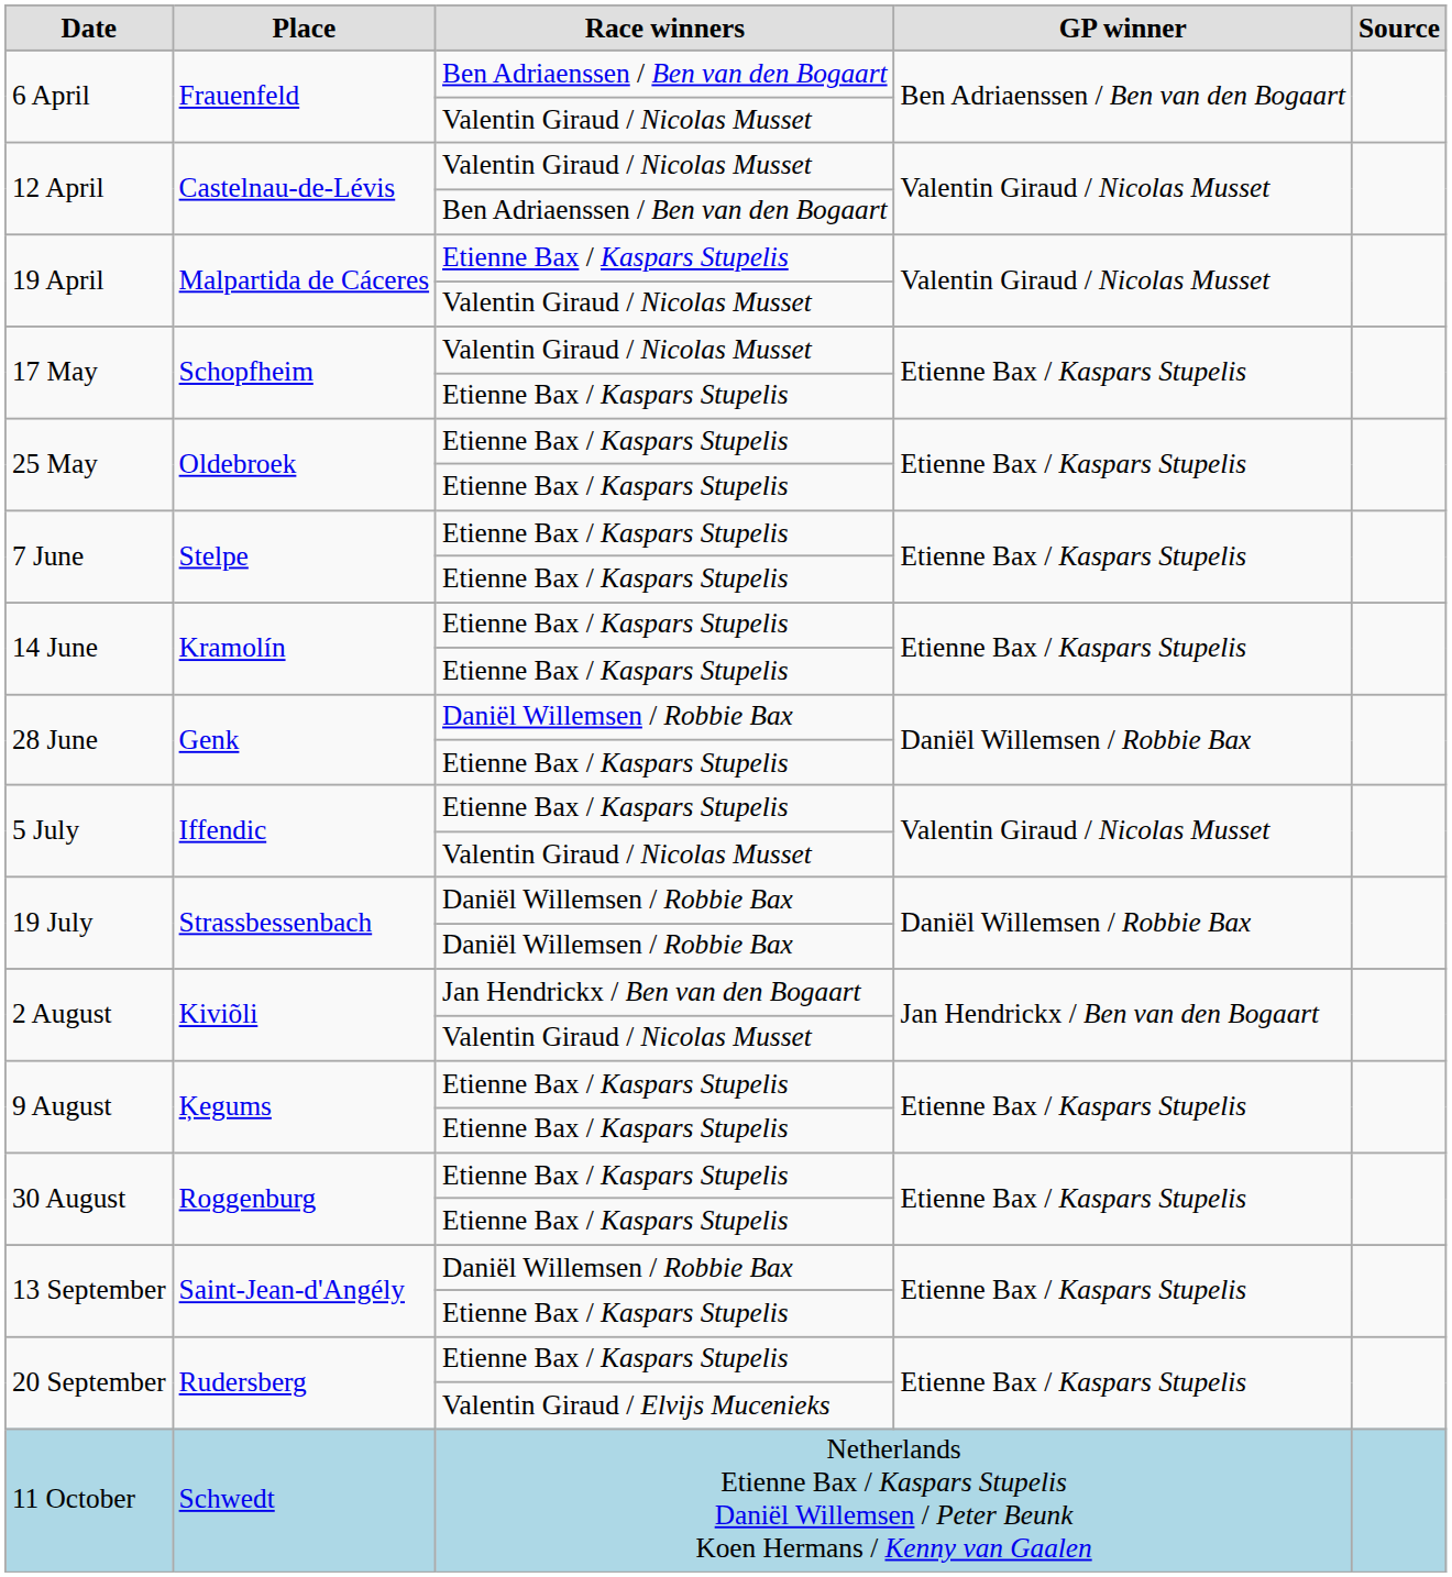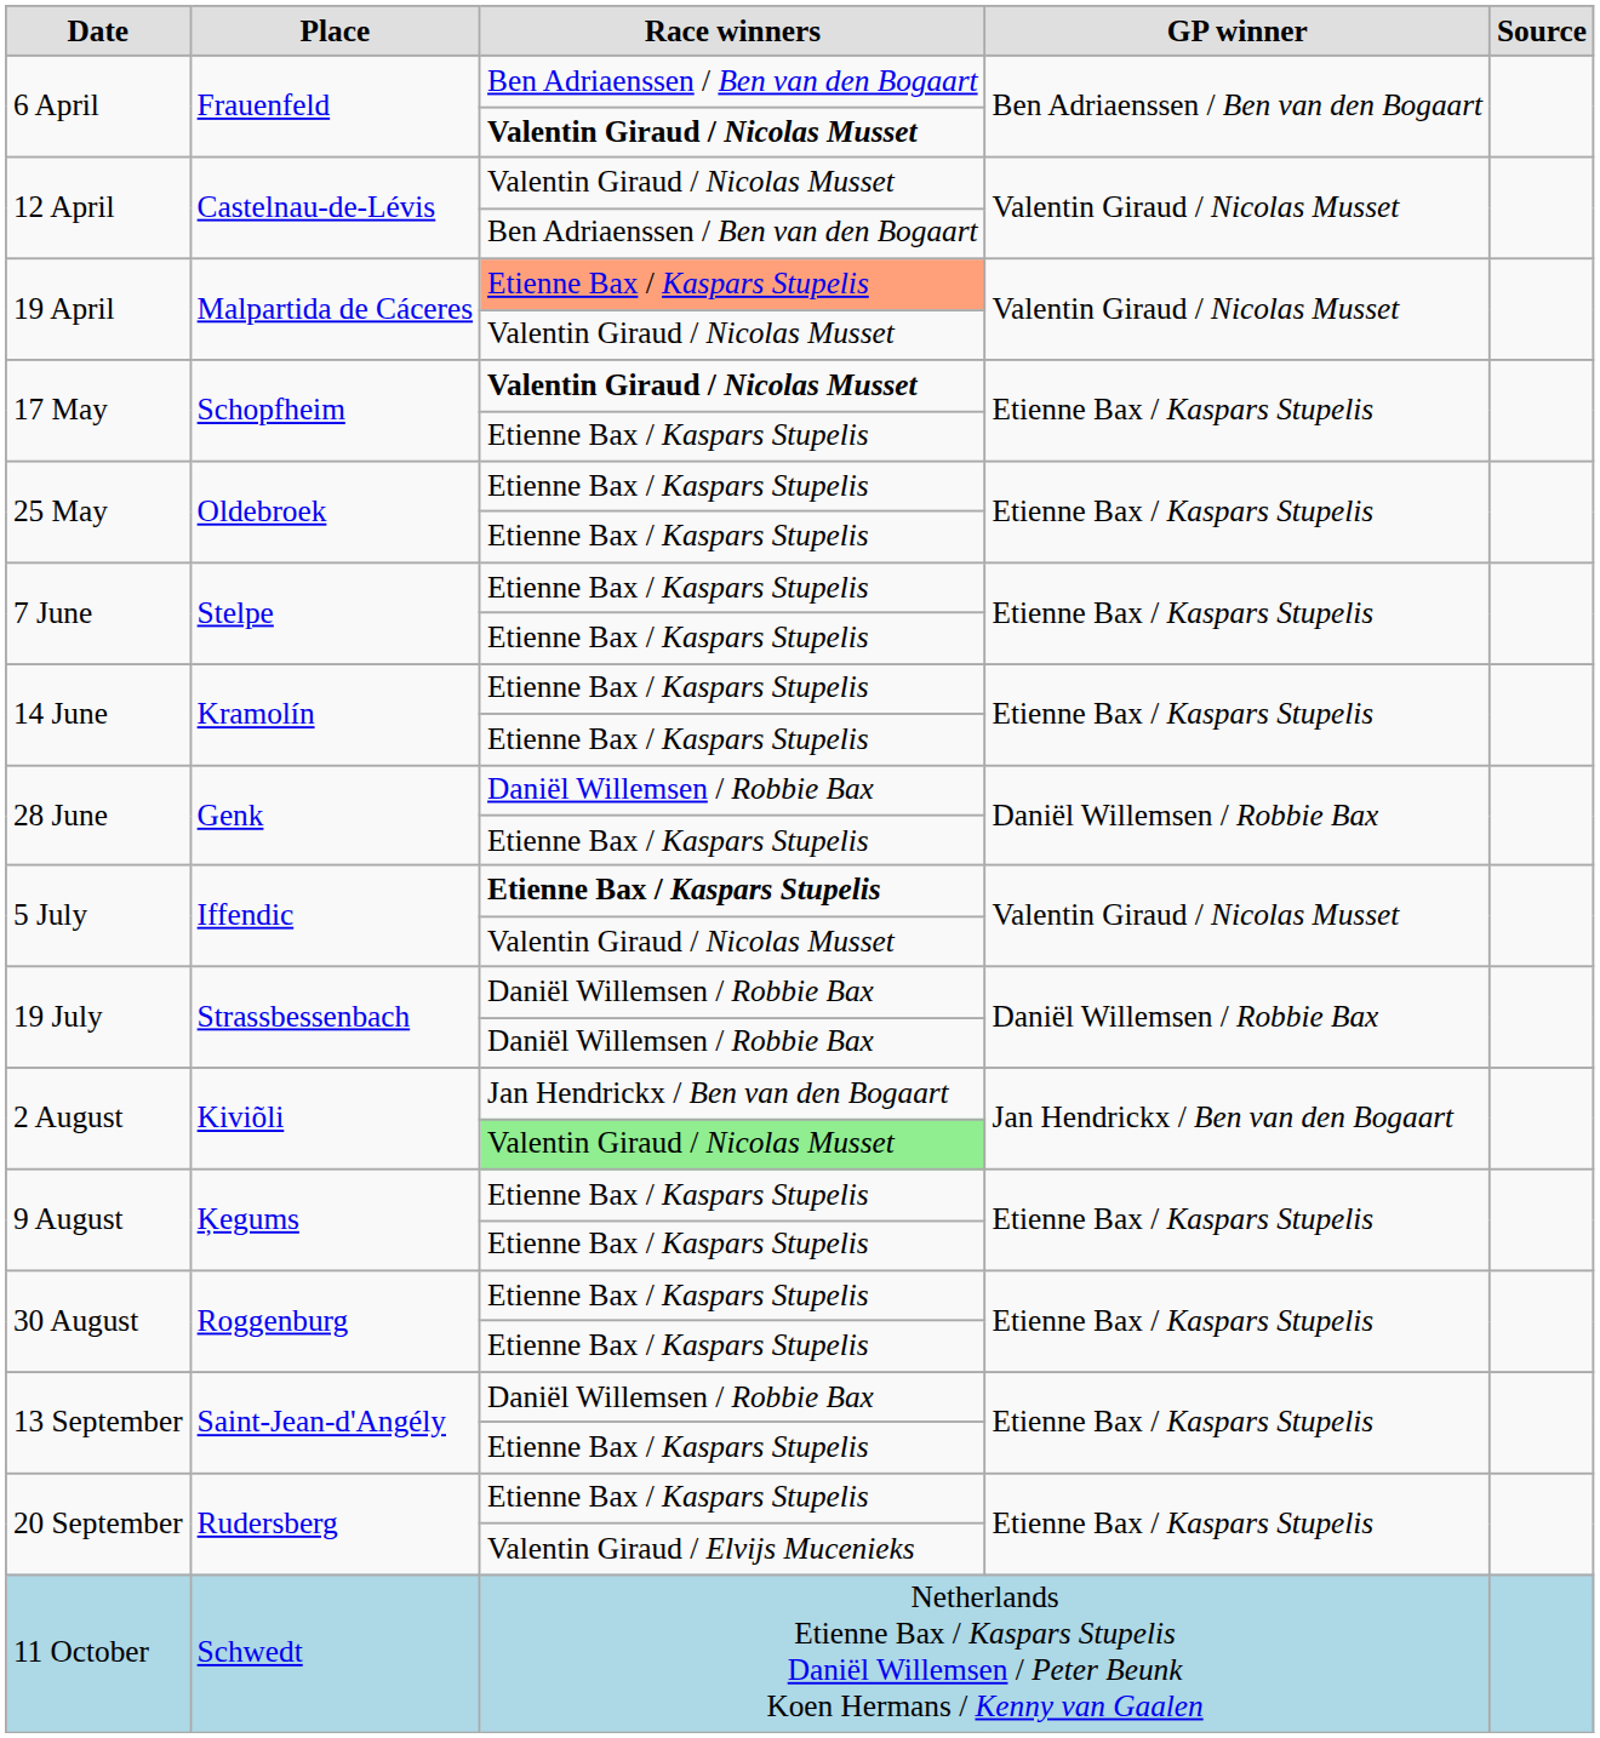6 April / Valentin Giraud / Nicolas Musset | Race winners: normal -> bold
19 April / Etienne Bax / Kaspars Stupelis | Race winners: no background -> lightsalmon background
17 May / Valentin Giraud / Nicolas Musset | Race winners: normal -> bold
5 July / Etienne Bax / Kaspars Stupelis | Race winners: normal -> bold
2 August / Valentin Giraud / Nicolas Musset | Race winners: no background -> lightgreen background
